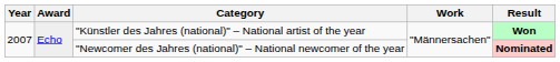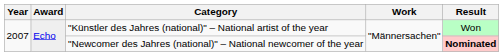row 2 | Result: bold -> normal
